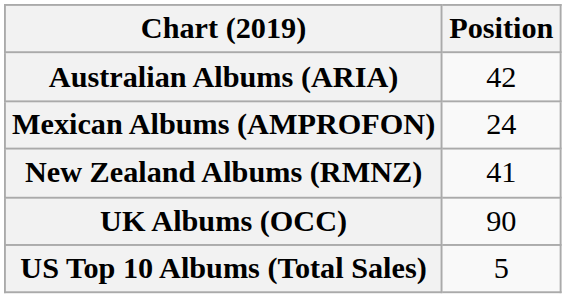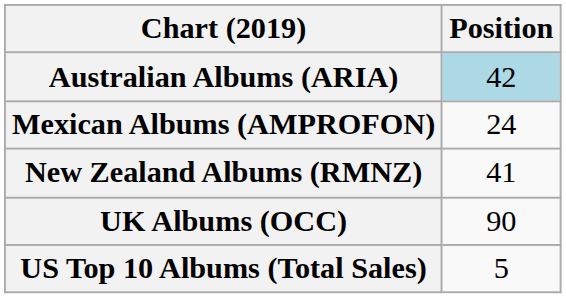Australian Albums (ARIA) | Position: no background -> lightblue background
